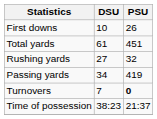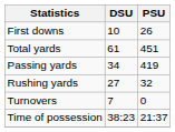rows swapped: Rushing yards <-> Passing yards
Turnovers | PSU: bold -> normal
